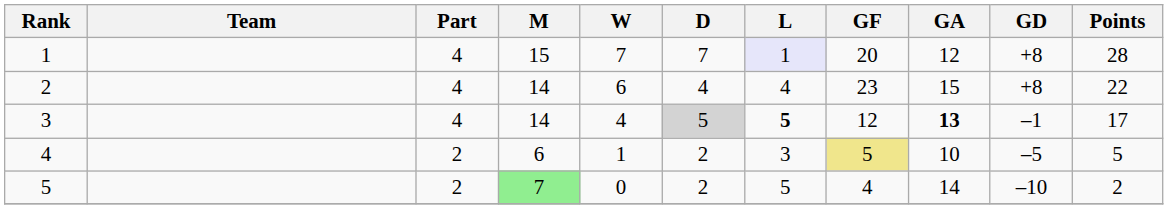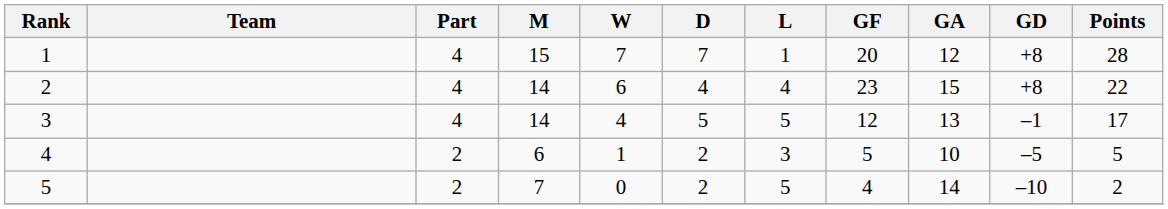row 2 | L: lavender background -> no background
row 4 | D: lightgrey background -> no background
row 4 | L: bold -> normal
row 4 | GA: bold -> normal
row 5 | GF: khaki background -> no background
row 6 | M: lightgreen background -> no background
